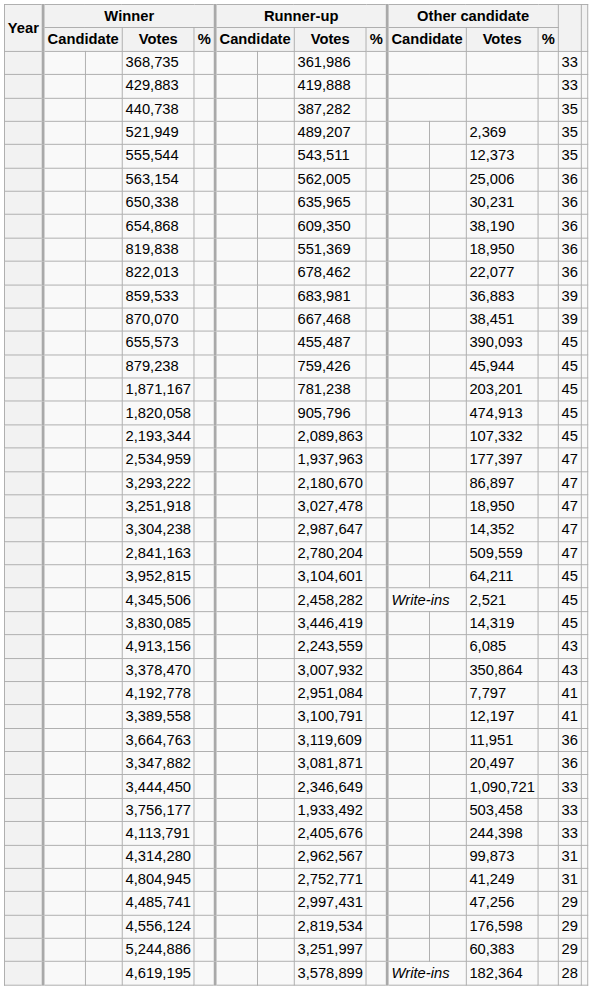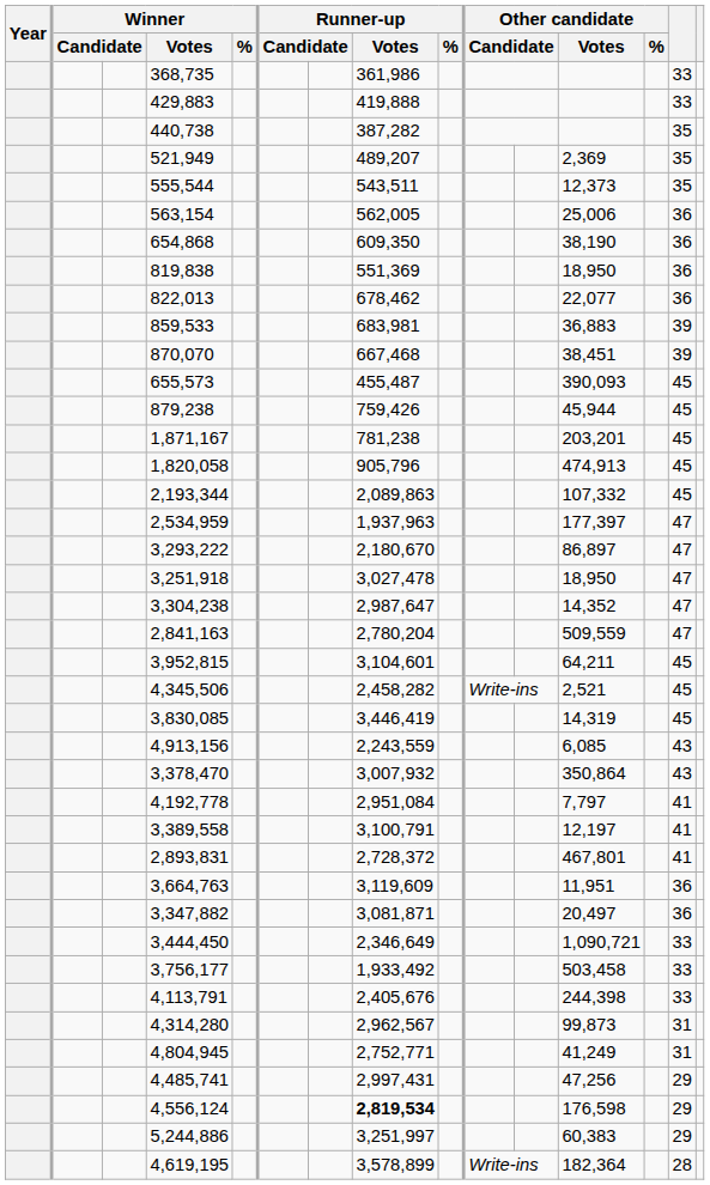- row: 650,338 | 635,965 | 30,231 | 36
+ row: 2,893,831 | 2,728,372 | 467,801 | 41
4,556,124 | Runner-up / Votes: normal -> bold
